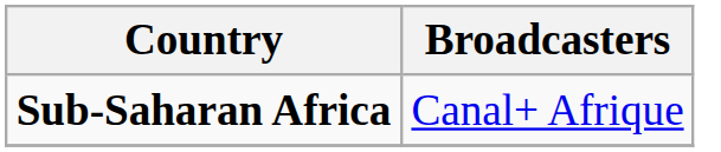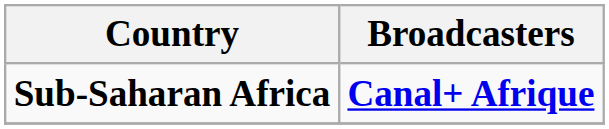Sub-Saharan Africa | Broadcasters: normal -> bold
